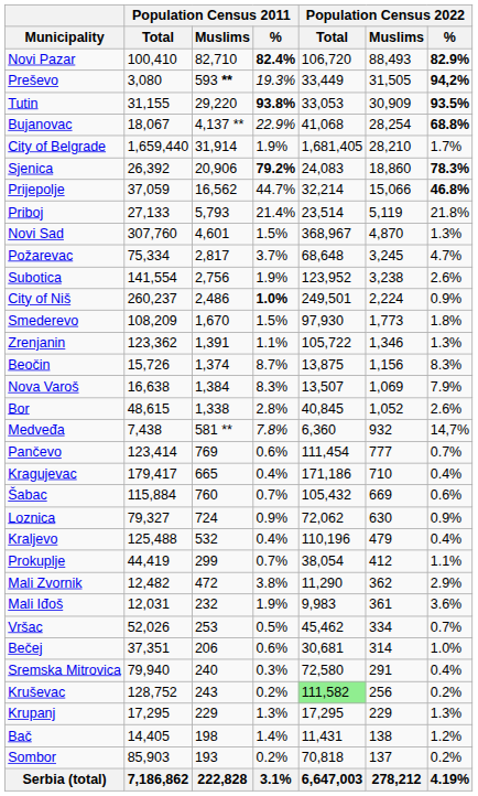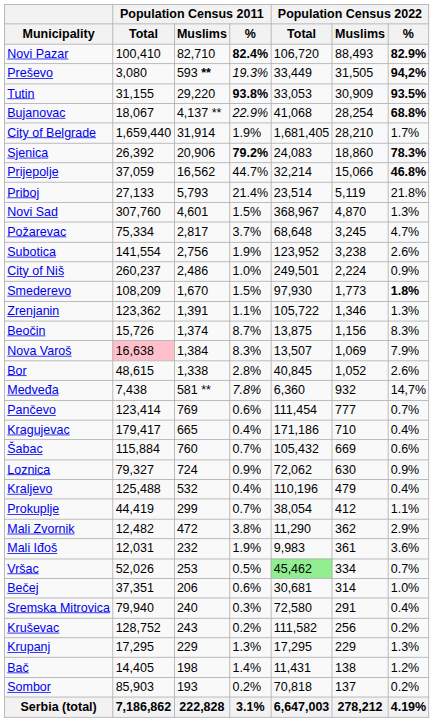City of Niš | Population Census 2011 / %: bold -> normal
Smederevo | Population Census 2022 / %: normal -> bold
Nova Varoš | Population Census 2011 / Total: no background -> pink background
Vršac | Population Census 2022 / Total: no background -> lightgreen background
Kruševac | Population Census 2022 / Total: lightgreen background -> no background
